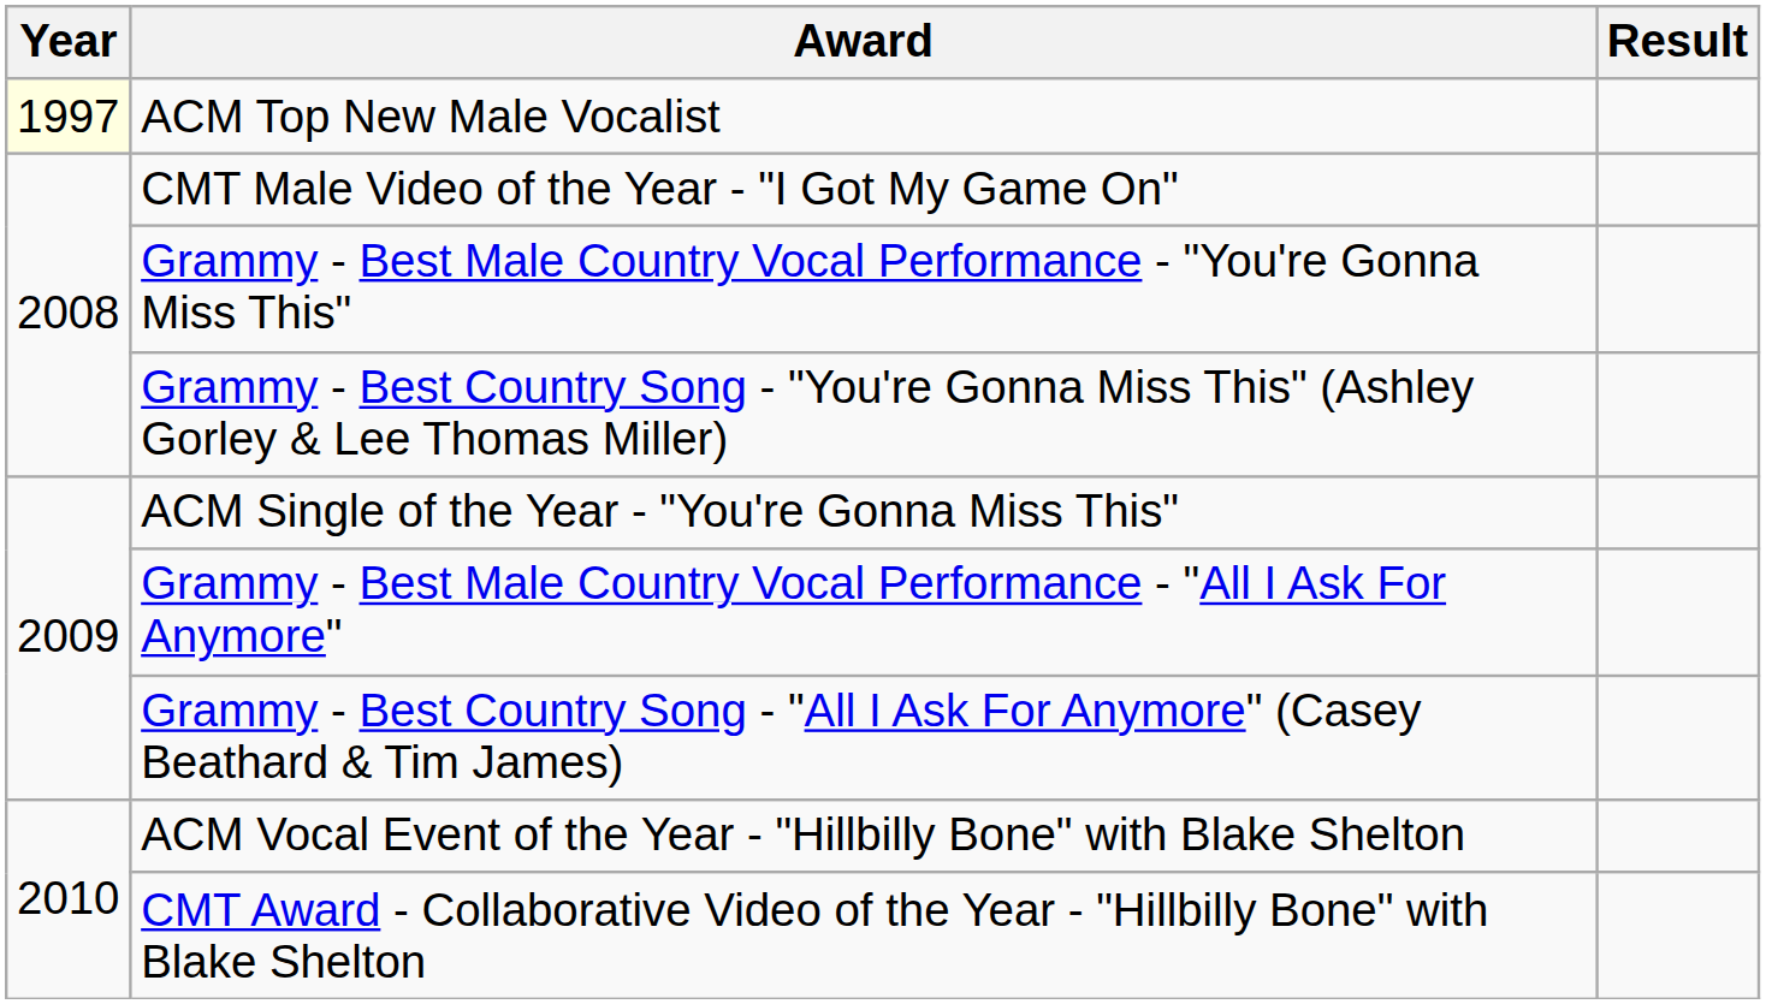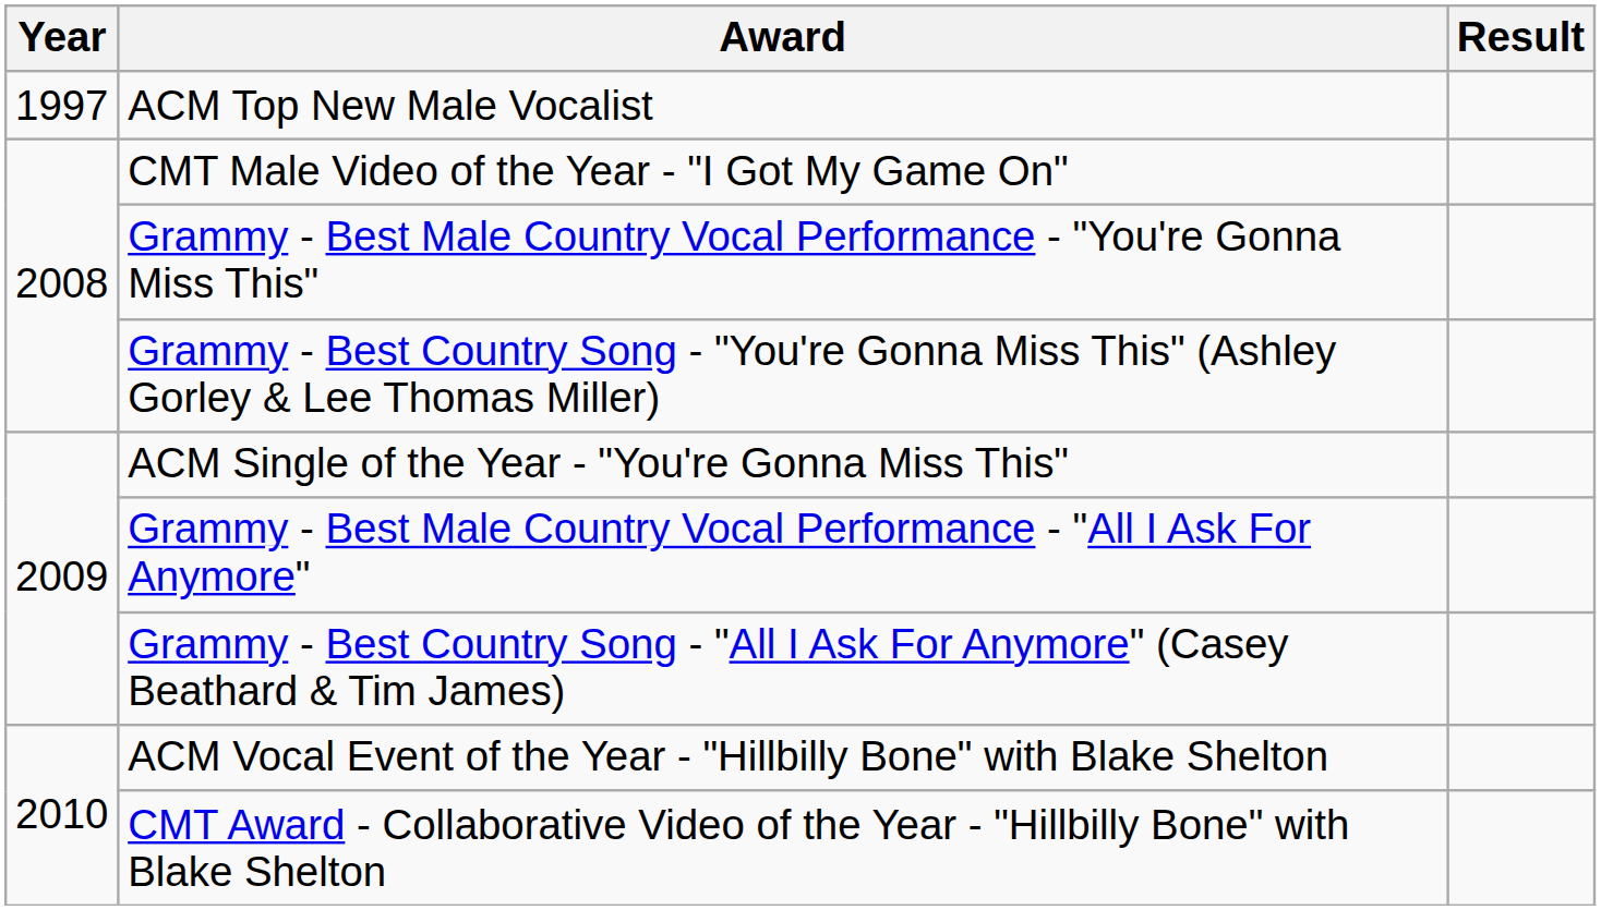ACM Top New Male Vocalist | Year: lightyellow background -> no background
